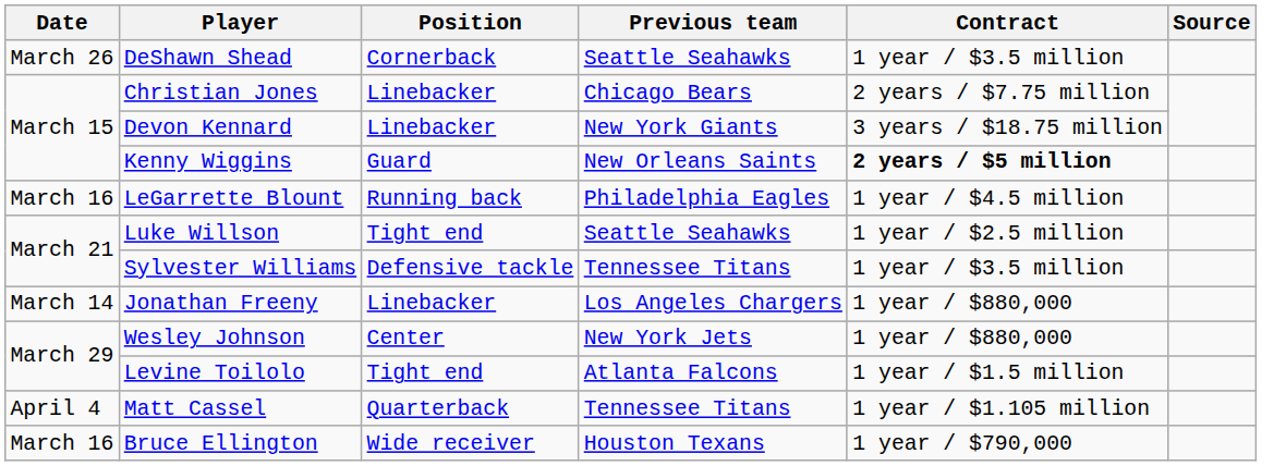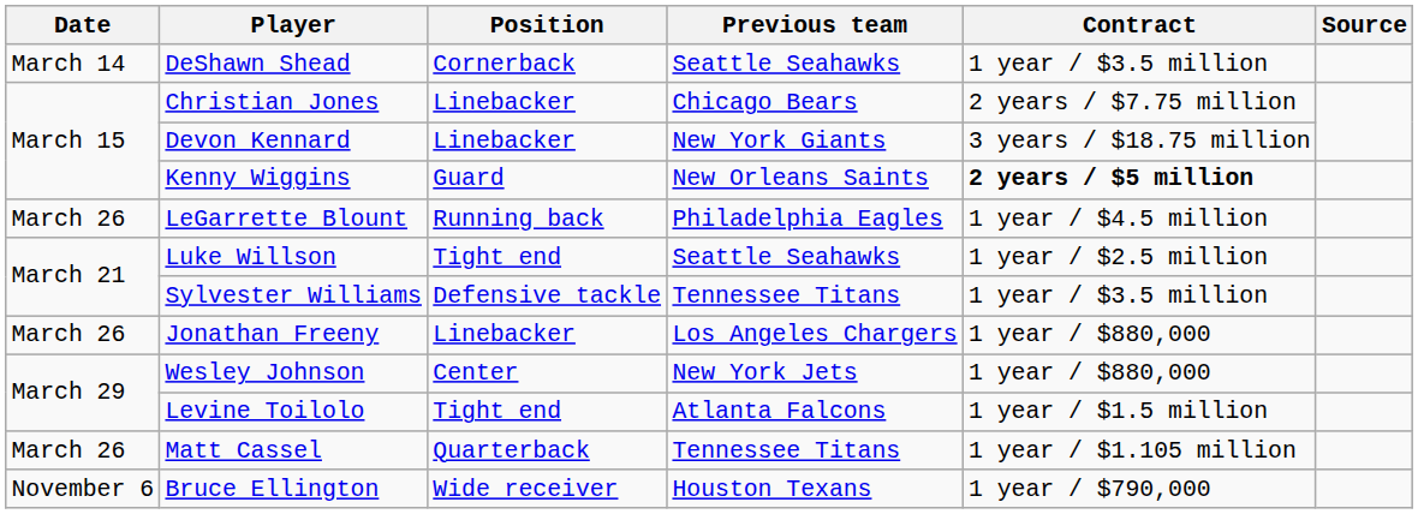DeShawn Shead | Date: March 26 -> March 14
LeGarrette Blount | Date: March 16 -> March 26
Jonathan Freeny | Date: March 14 -> March 26
Matt Cassel | Date: April 4 -> March 26
Bruce Ellington | Date: March 16 -> November 6
